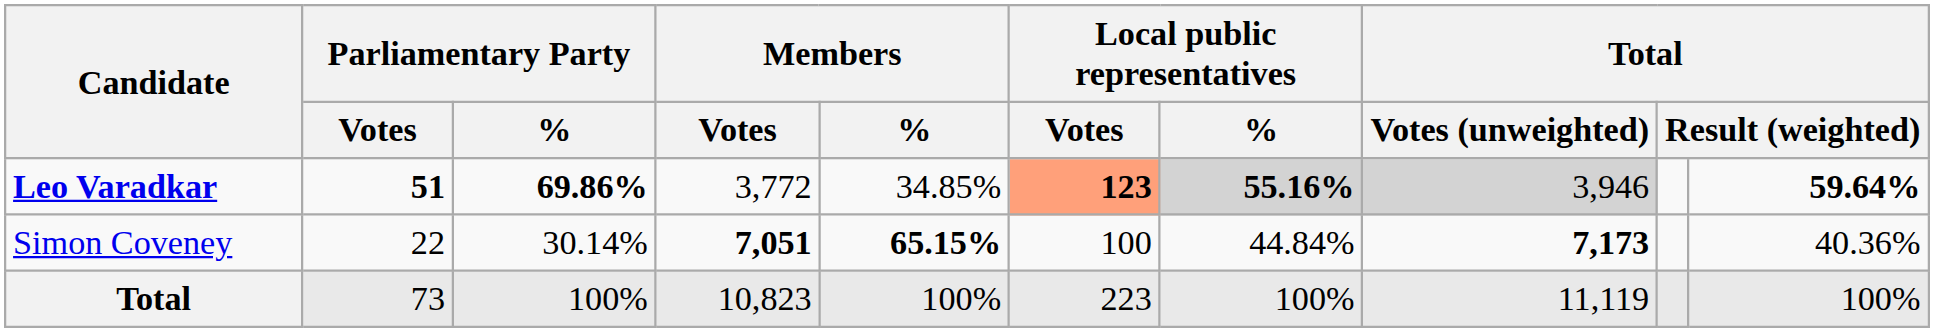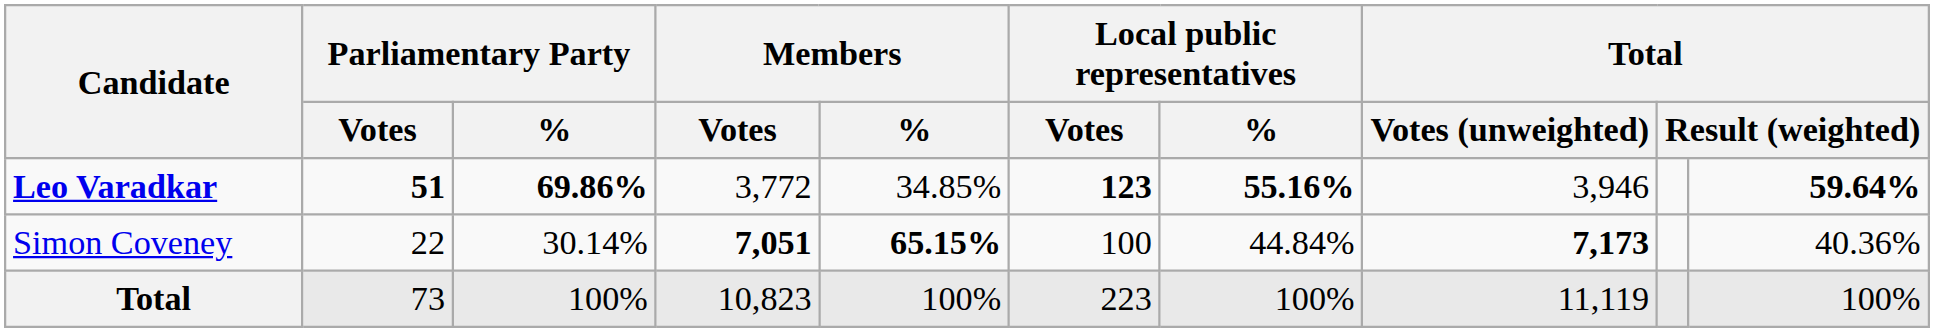Leo Varadkar | Local public representatives / Votes: lightsalmon background -> no background
Leo Varadkar | Local public representatives / %: lightgrey background -> no background
Leo Varadkar | Total / Votes (unweighted): lightgrey background -> no background
